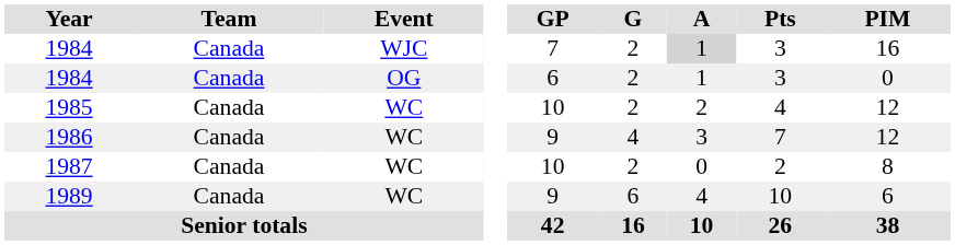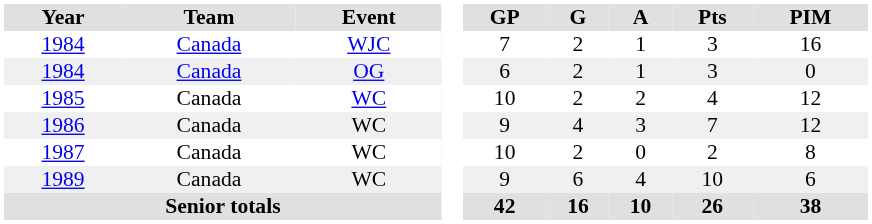1984 / WJC | A: lightgrey background -> no background
